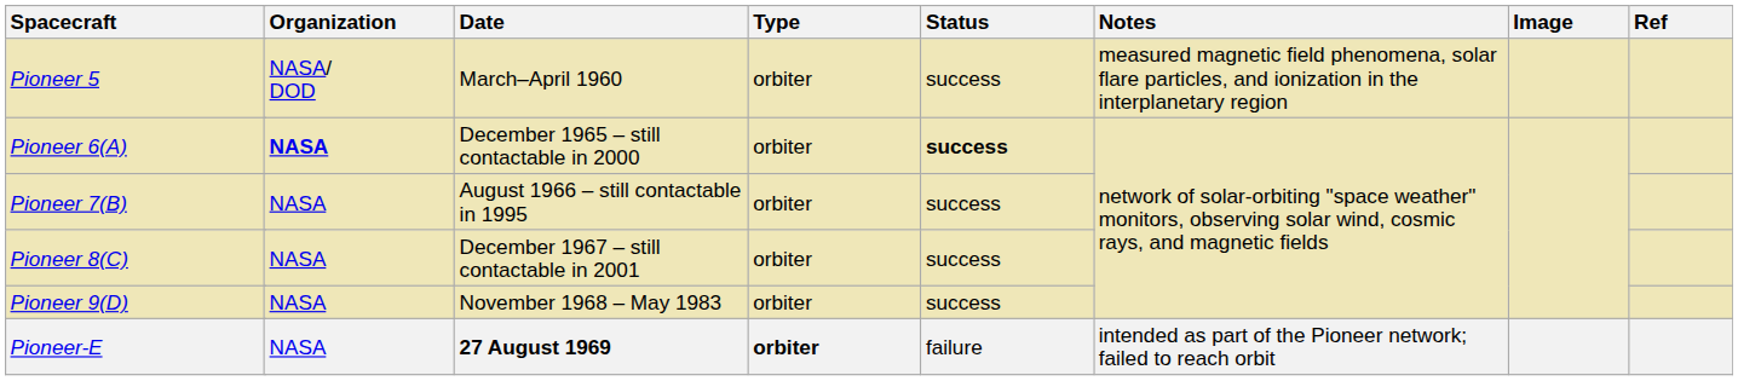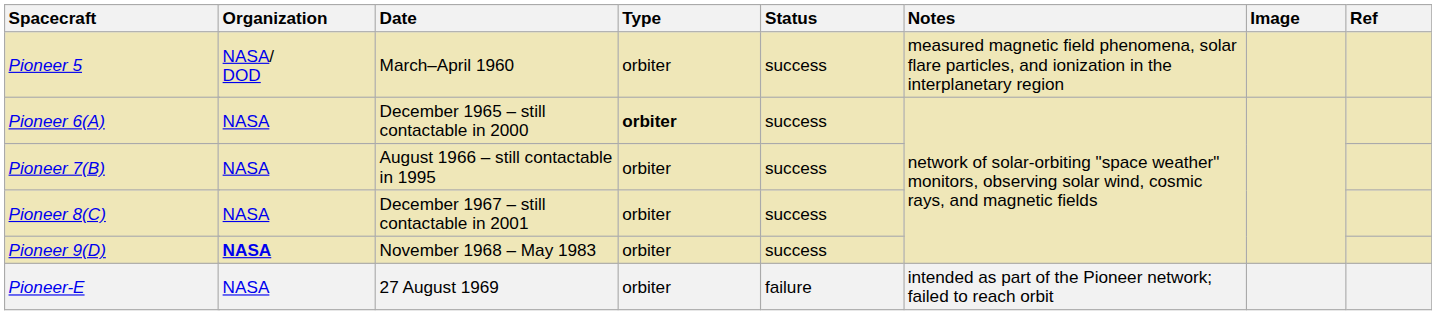Pioneer 6(A) | Organization: bold -> normal
Pioneer 6(A) | Type: normal -> bold
Pioneer 6(A) | Status: bold -> normal
Pioneer 9(D) | Organization: normal -> bold
Pioneer-E | Date: bold -> normal
Pioneer-E | Type: bold -> normal
